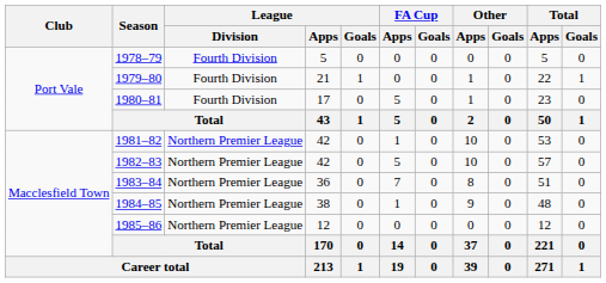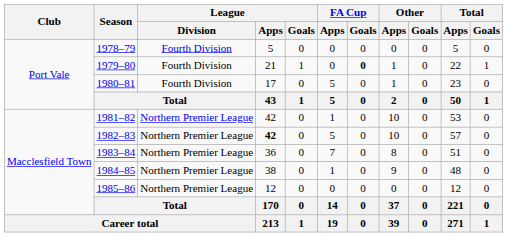1979–80 | FA Cup / Goals: normal -> bold
1982–83 | League / Apps: normal -> bold
